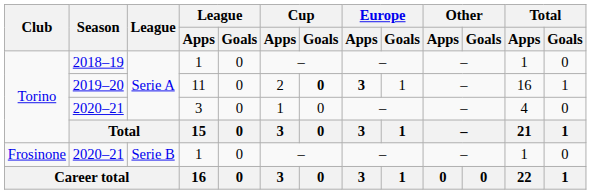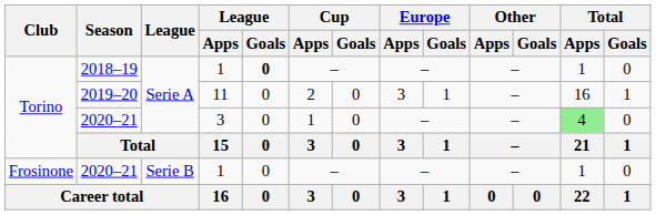2018–19 | League / Goals: normal -> bold
2019–20 | Cup / Goals: bold -> normal
2019–20 | Europe / Apps: bold -> normal
2020–21 / 3 | Total / Apps: no background -> lightgreen background
